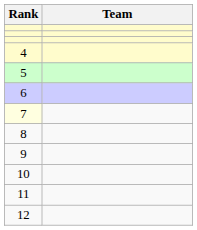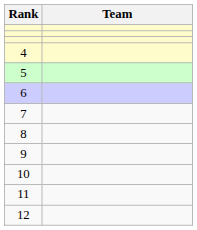row 8 | Rank: lightyellow background -> no background
